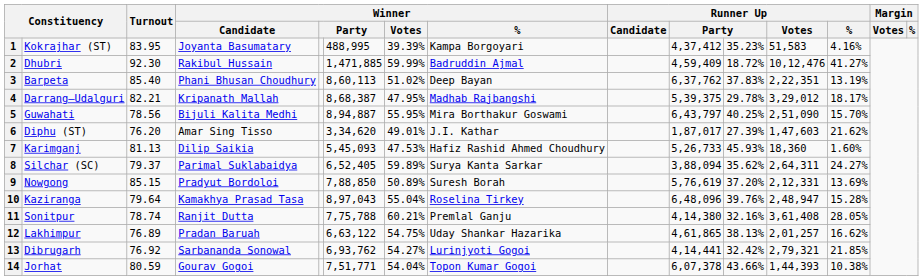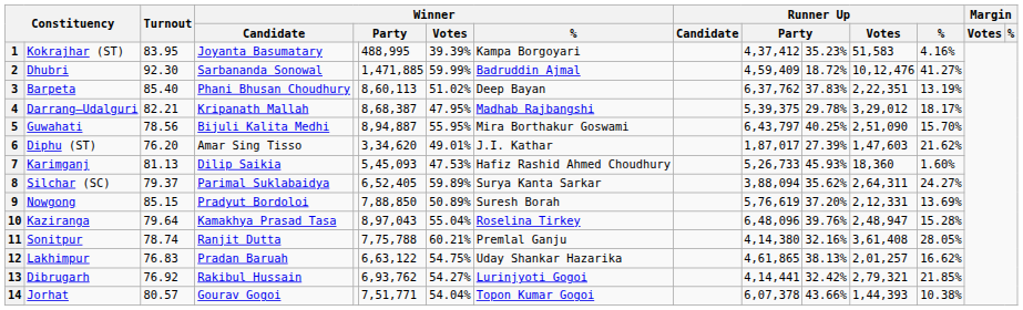2 | Winner / Candidate: Rakibul Hussain -> Sarbananda Sonowal
12 | Turnout: 76.89 -> 76.83
13 | Winner / Candidate: Sarbananda Sonowal -> Rakibul Hussain
14 | Turnout: 80.59 -> 80.57
